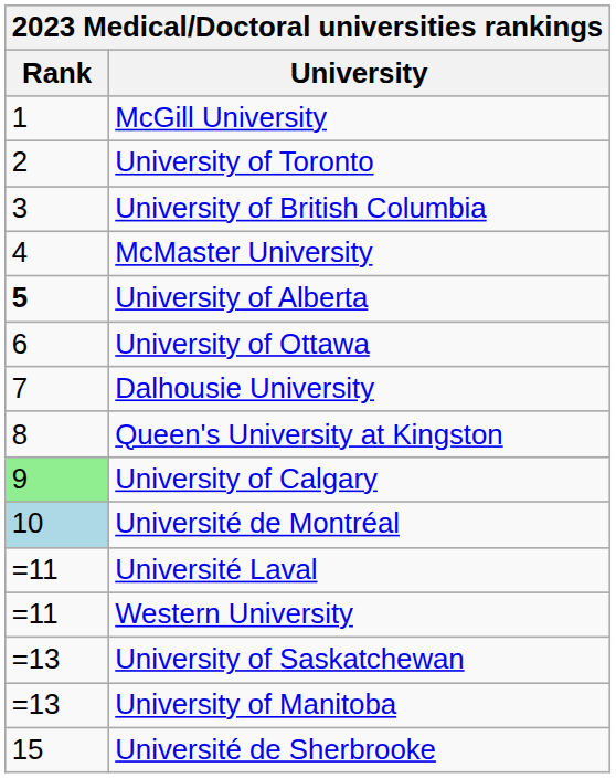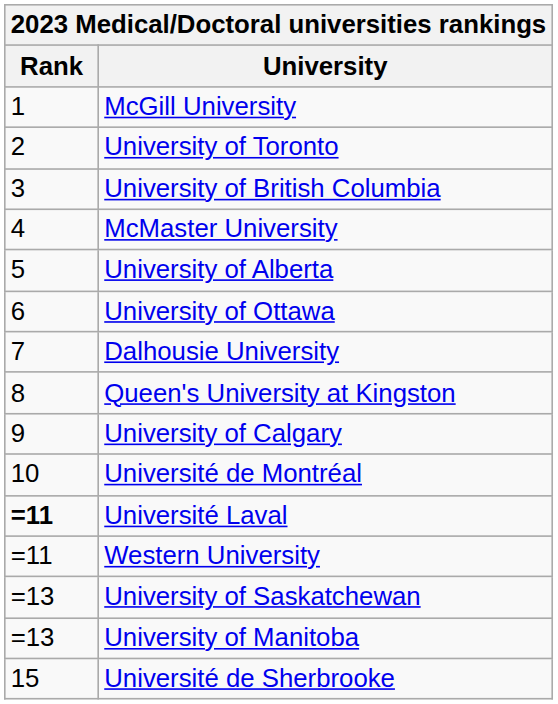University of Alberta | Rank: bold -> normal
University of Calgary | Rank: lightgreen background -> no background
Université de Montréal | Rank: lightblue background -> no background
Université Laval | Rank: normal -> bold
